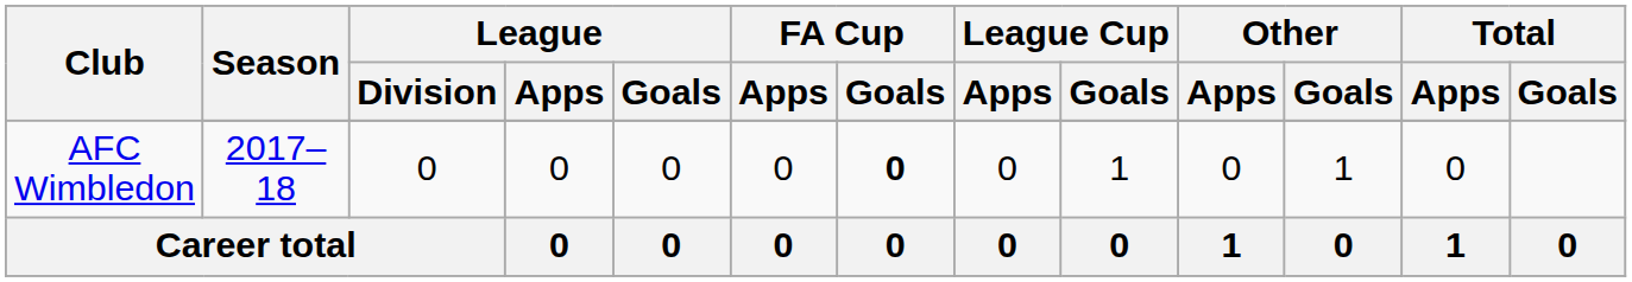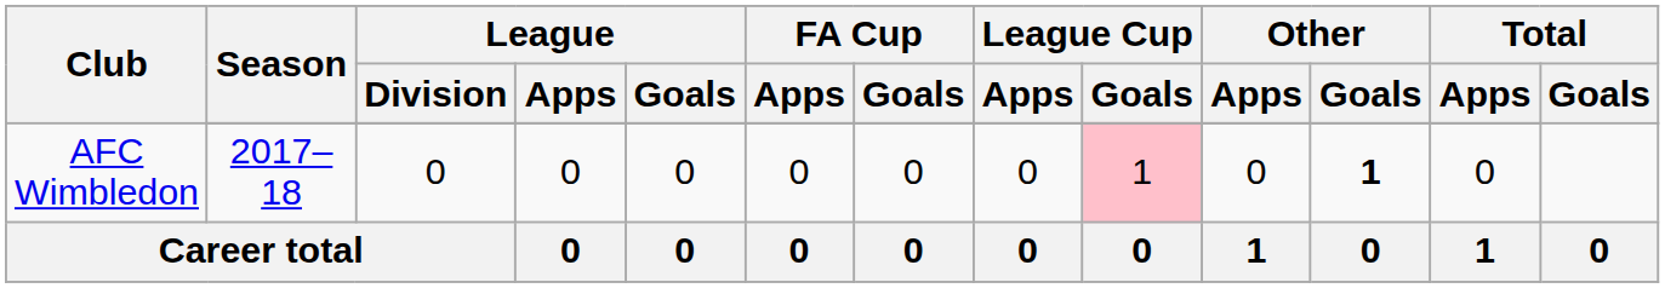2017–18 | FA Cup / Goals: bold -> normal
2017–18 | League Cup / Goals: no background -> pink background
2017–18 | Other / Goals: normal -> bold
